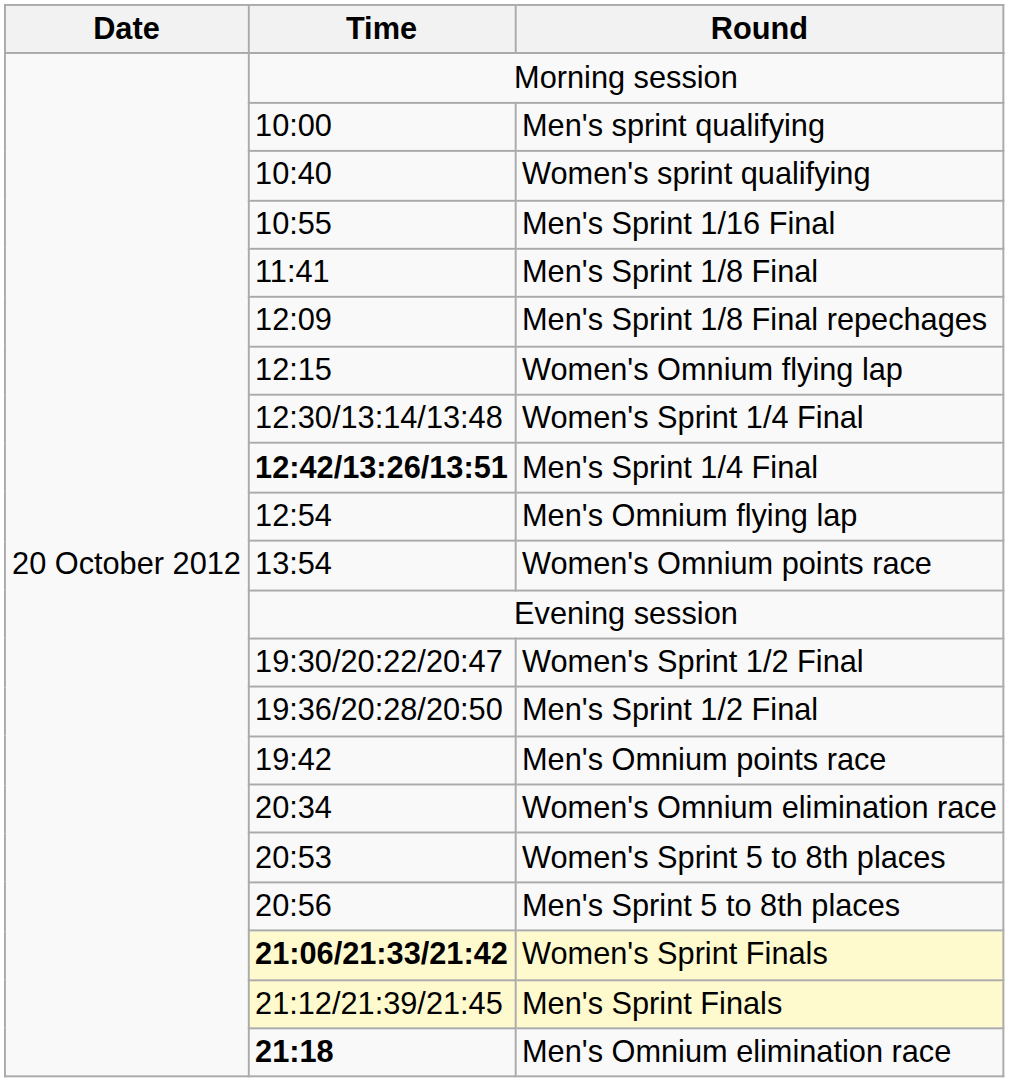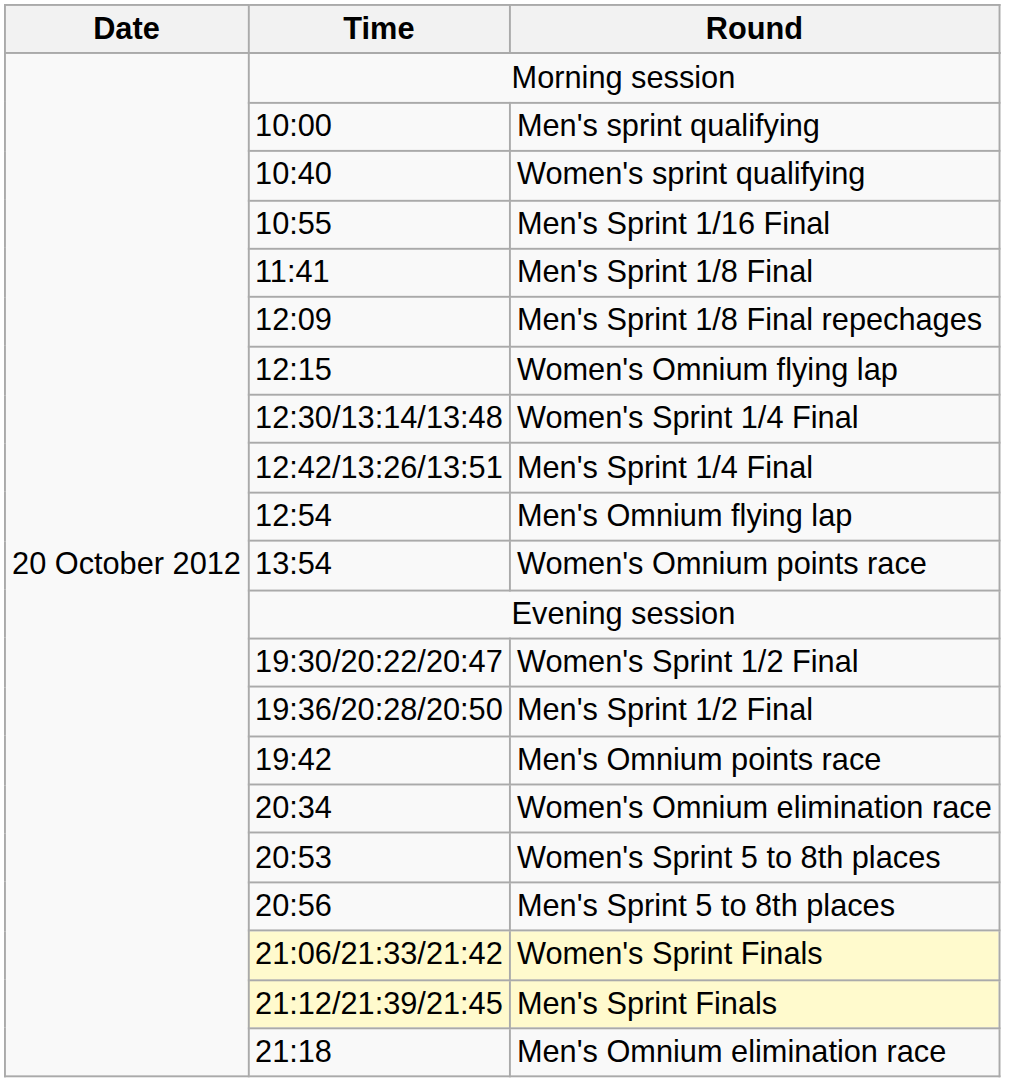Men's Sprint 1/4 Final | Time: bold -> normal
Women's Sprint Finals | Time: bold -> normal
Men's Omnium elimination race | Time: bold -> normal
